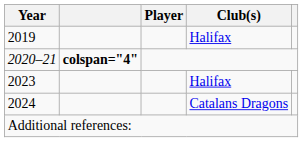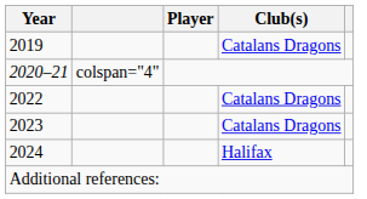2019 | Club(s): Halifax -> Catalans Dragons
2020–21 | column 2: bold -> normal
+ row: 2022 | Catalans Dragons
2023 | Club(s): Halifax -> Catalans Dragons
2024 | Club(s): Catalans Dragons -> Halifax
